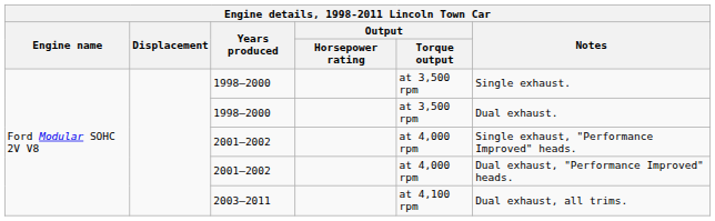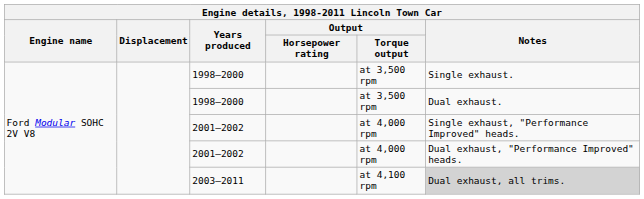2003–2011 | Notes: no background -> lightgrey background
